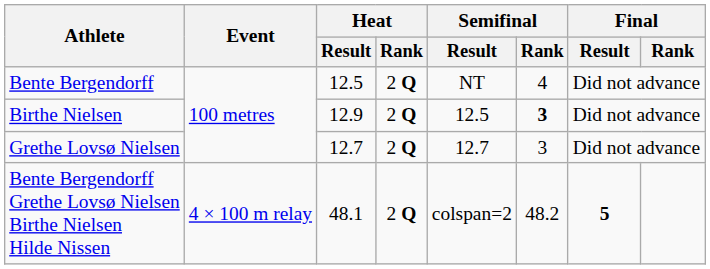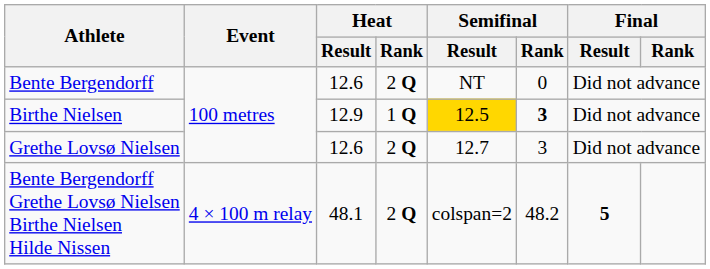Bente Bergendorff | Heat / Result: 12.5 -> 12.6
Bente Bergendorff | Semifinal / Rank: 4 -> 0
Birthe Nielsen | Heat / Rank: 2 Q -> 1 Q
Birthe Nielsen | Semifinal / Result: no background -> gold background
Grethe Lovsø Nielsen | Heat / Result: 12.7 -> 12.6
